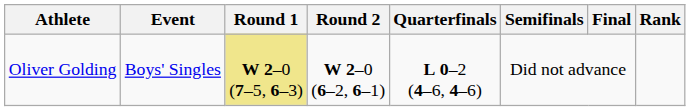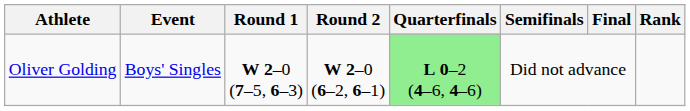Oliver Golding | Round 1: khaki background -> no background
Oliver Golding | Quarterfinals: no background -> lightgreen background
